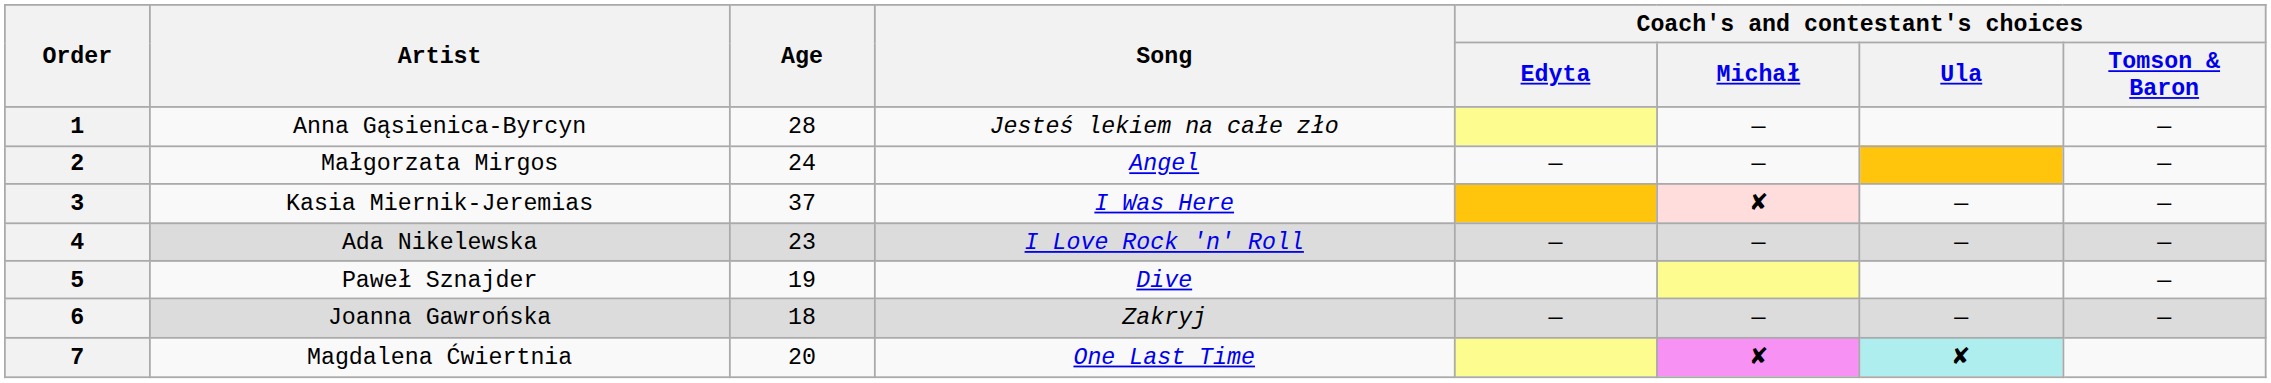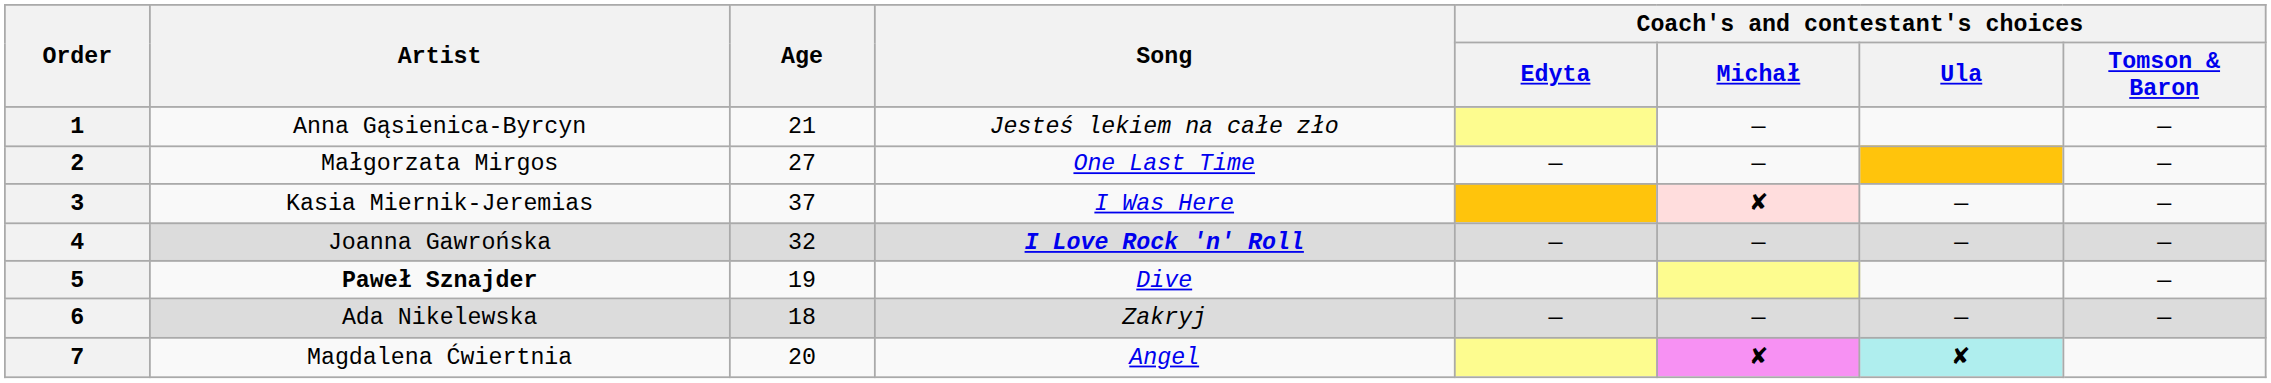1 | Age: 28 -> 21
2 | Age: 24 -> 27
2 | Song: Angel -> One Last Time
4 | Artist: Ada Nikelewska -> Joanna Gawrońska
4 | Age: 23 -> 32
4 | Song: normal -> bold
5 | Artist: normal -> bold
6 | Artist: Joanna Gawrońska -> Ada Nikelewska
7 | Song: One Last Time -> Angel
